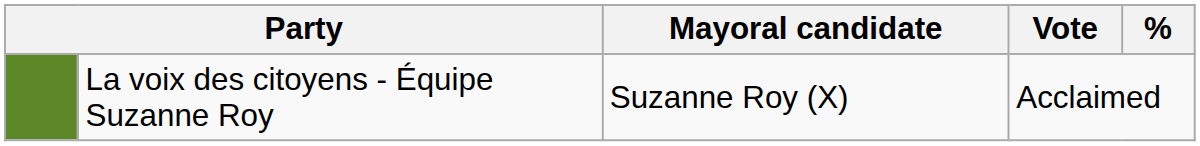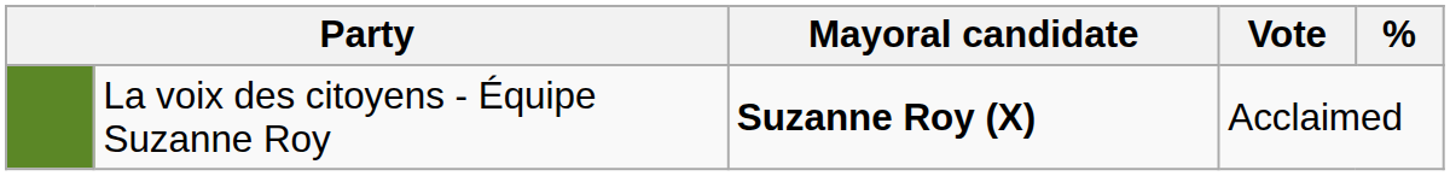La voix des citoyens - Équipe Suzanne Roy | Mayoral candidate: normal -> bold
